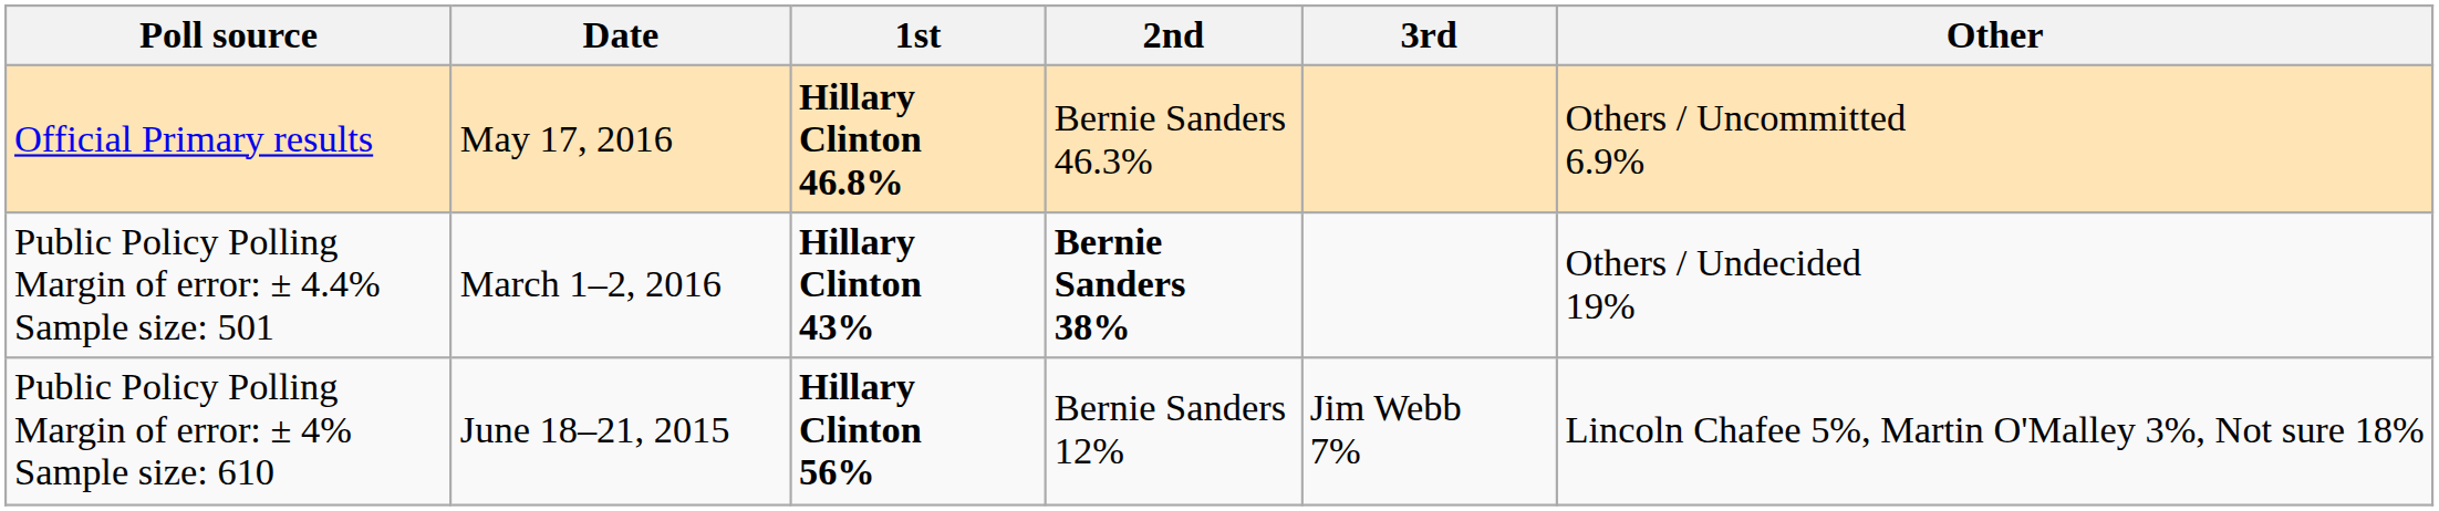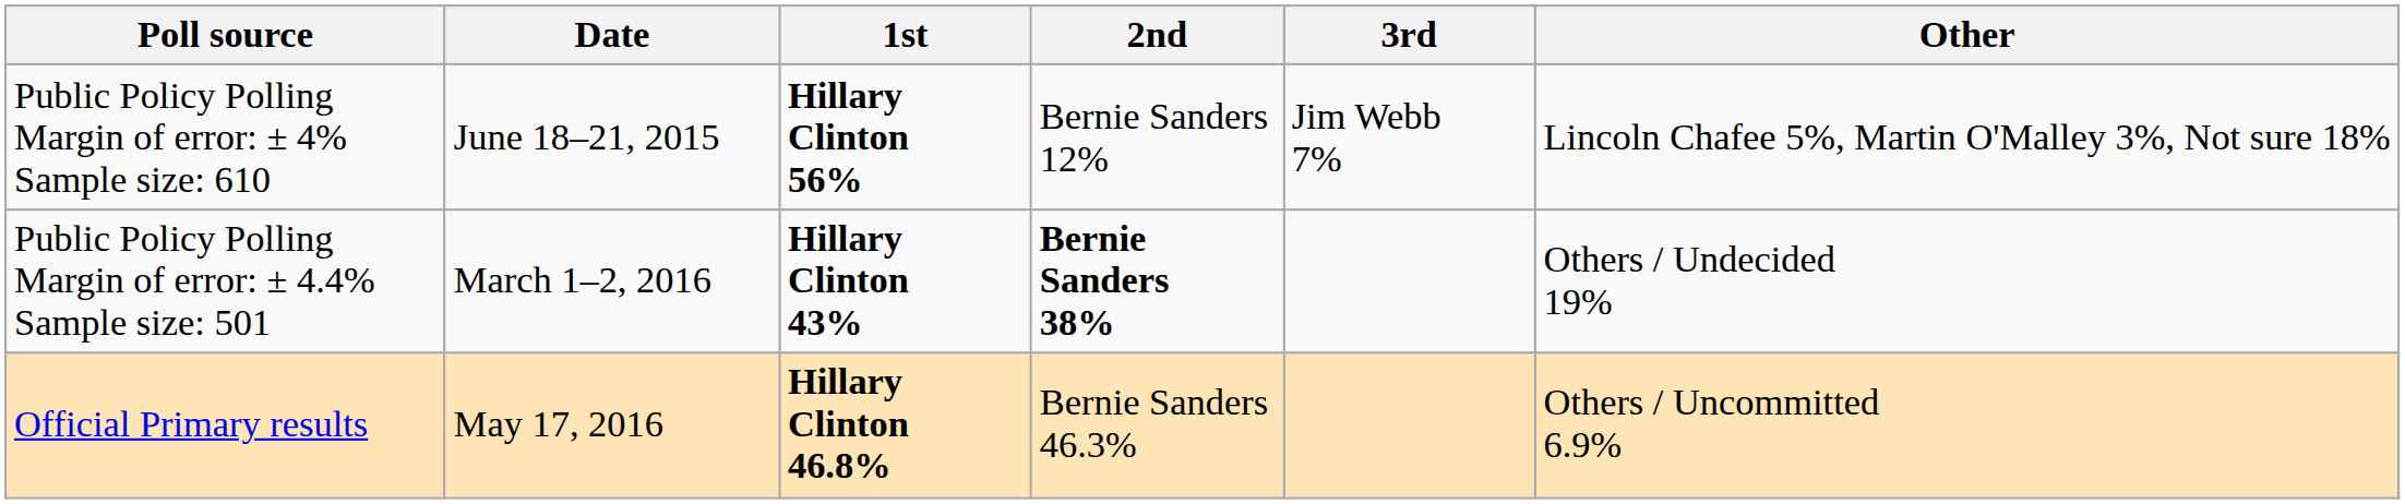rows swapped: Official Primary results <-> Public Policy Polling Margin of error: ± 4% Sample size: 610
